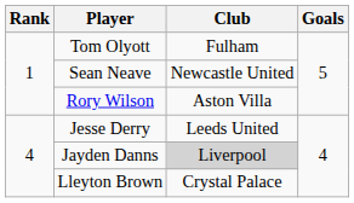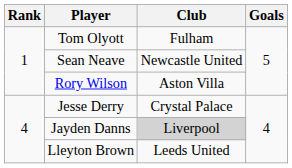Jesse Derry | Club: Leeds United -> Crystal Palace
Lleyton Brown | Club: Crystal Palace -> Leeds United
